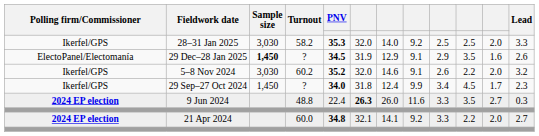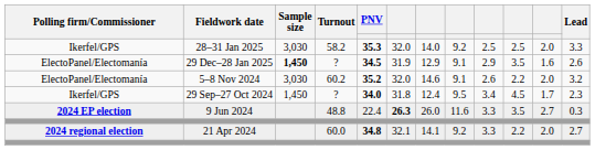5–8 Nov 2024 | Polling firm/Commissioner: Ikerfel/GPS -> ElectoPanel/Electomanía
29 Sep–27 Oct 2024 | column 8: 9.9 -> 9.5
21 Apr 2024 | Polling firm/Commissioner: 2024 EP election -> 2024 regional election
